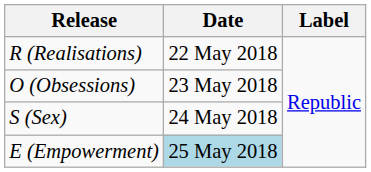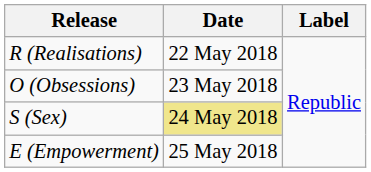S (Sex) | Date: no background -> khaki background
E (Empowerment) | Date: lightblue background -> no background
